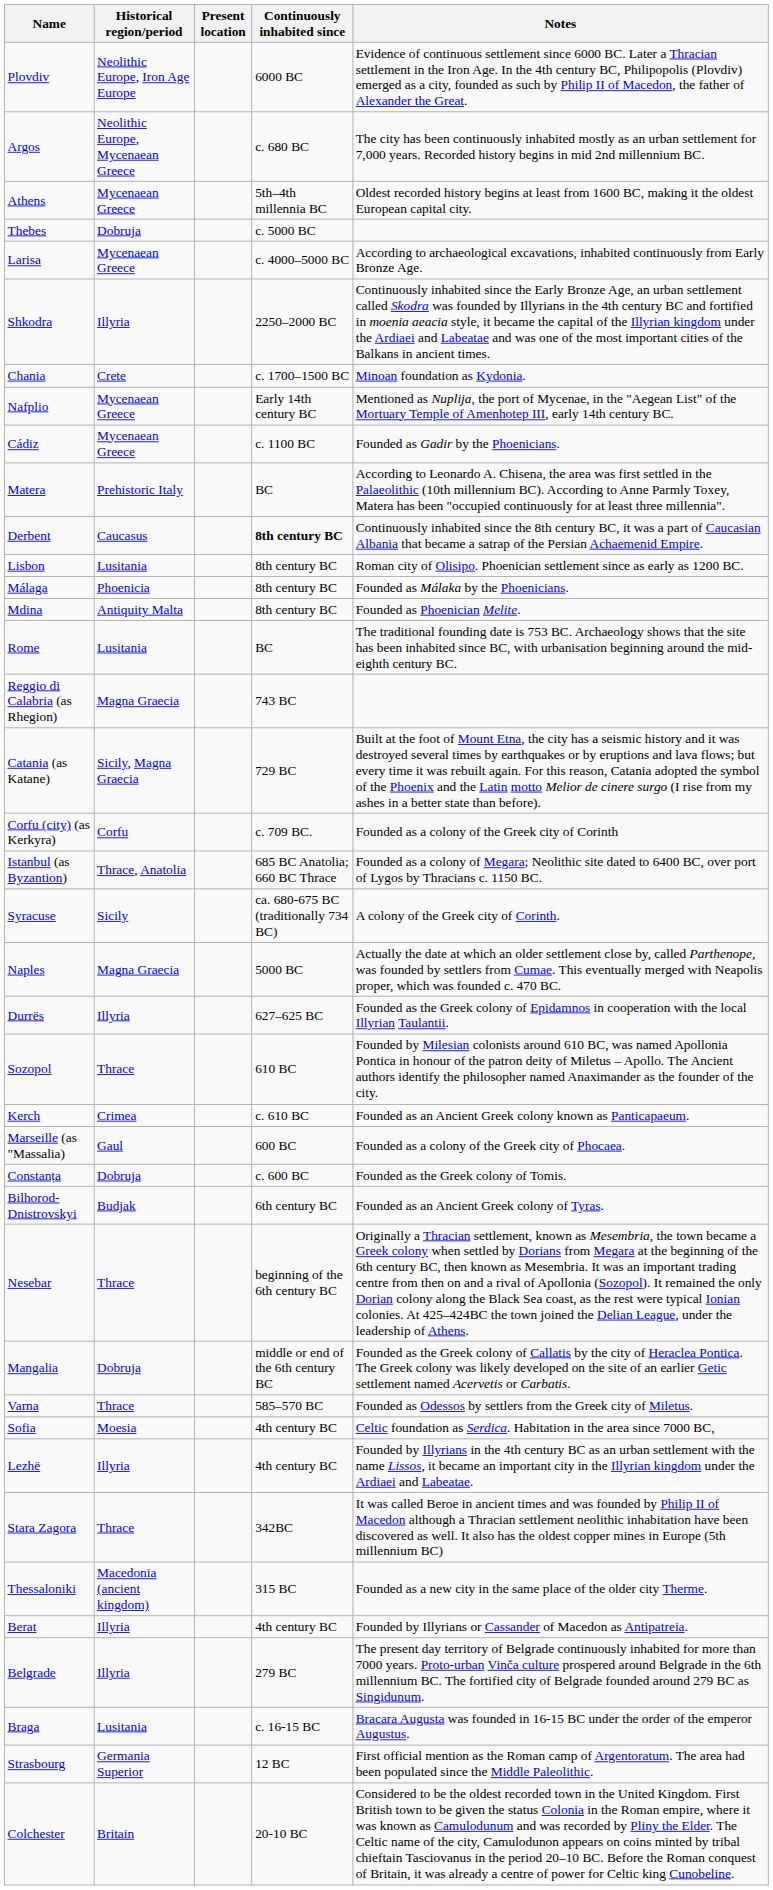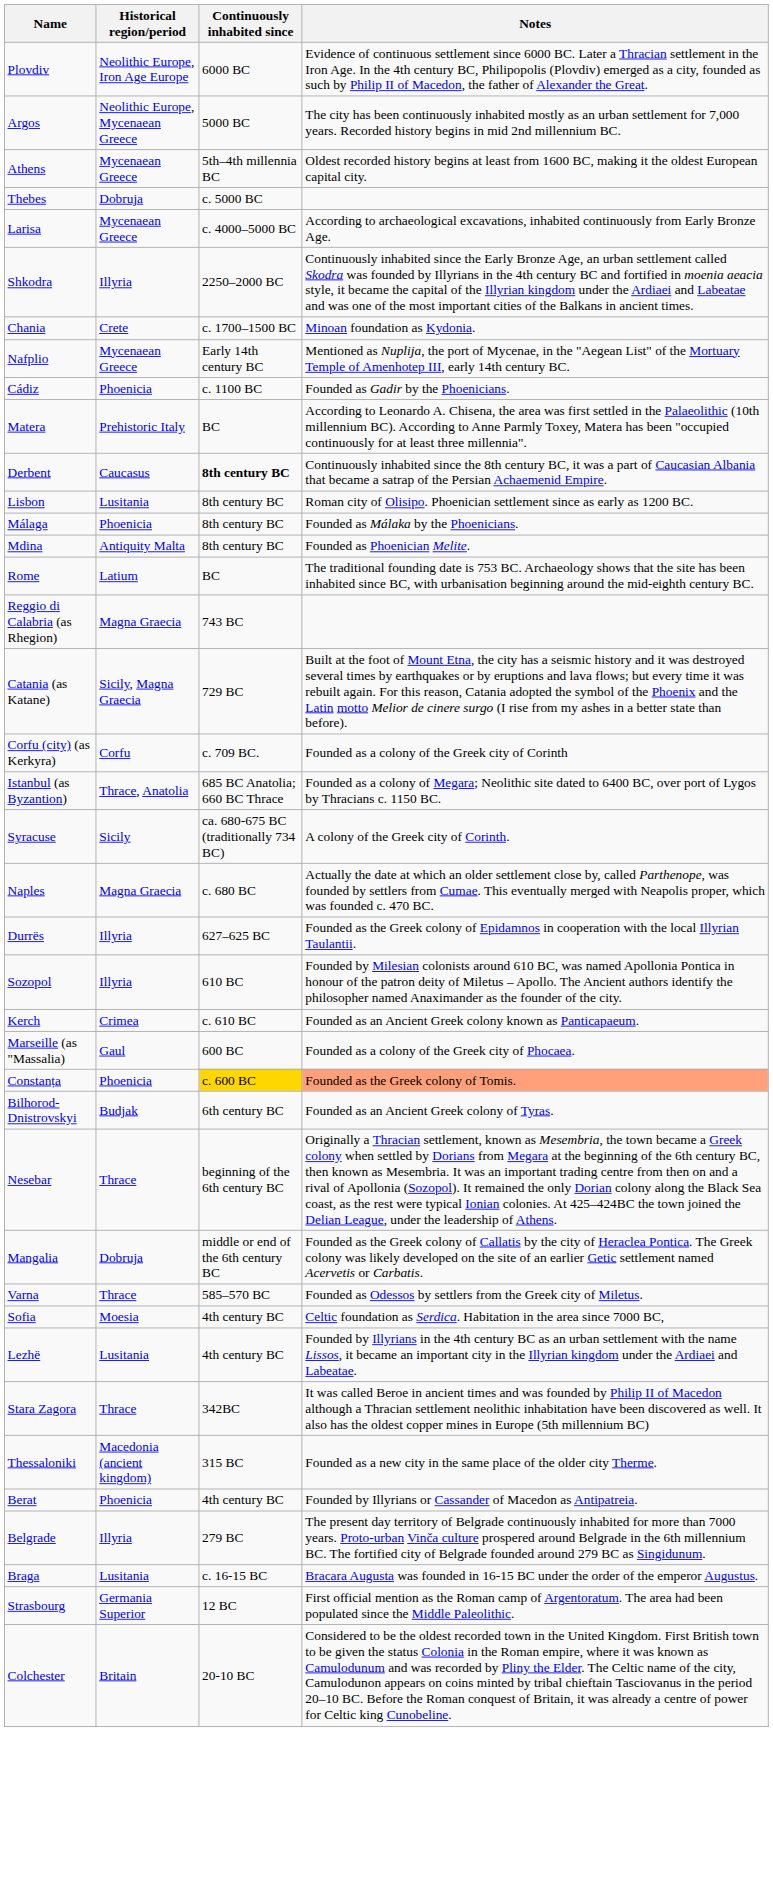- column: Present location
Argos | Continuously inhabited since: c. 680 BC -> 5000 BC
Cádiz | Historical region/period: Mycenaean Greece -> Phoenicia
Rome | Historical region/period: Lusitania -> Latium
Naples | Continuously inhabited since: 5000 BC -> c. 680 BC
Sozopol | Historical region/period: Thrace -> Illyria
Constanța | Historical region/period: Dobruja -> Phoenicia
Constanța | Continuously inhabited since: no background -> gold background
Constanța | Notes: no background -> lightsalmon background
Lezhë | Historical region/period: Illyria -> Lusitania
Berat | Historical region/period: Illyria -> Phoenicia
